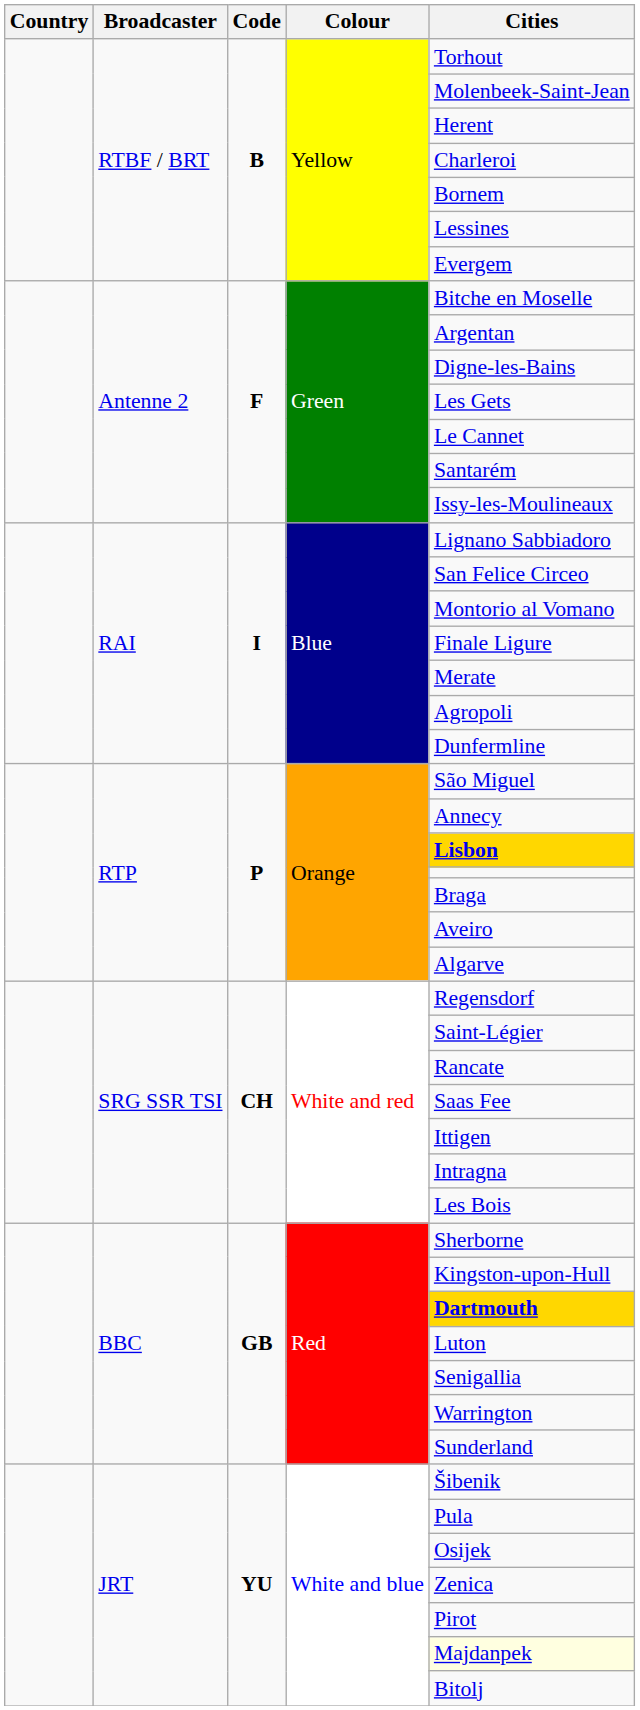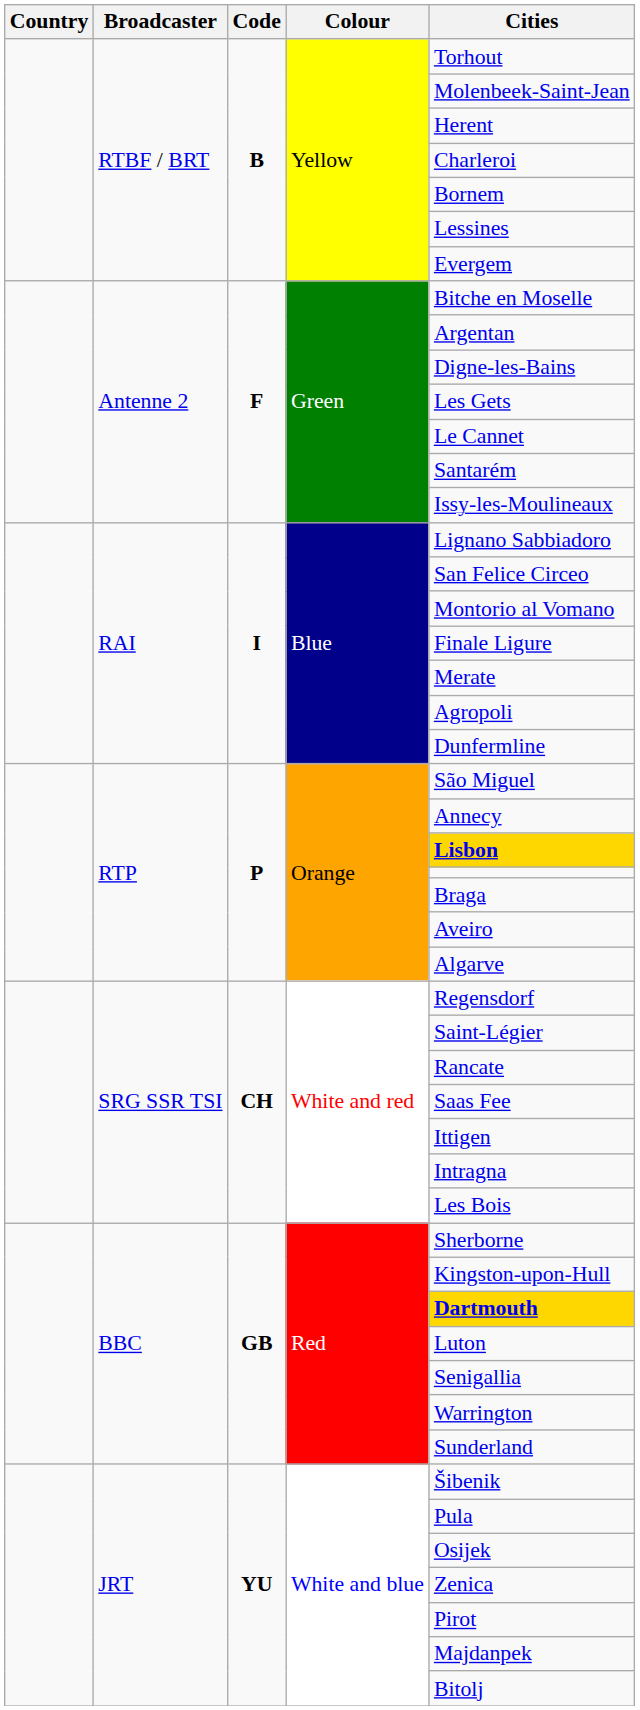row 49 | Cities: lightyellow background -> no background
